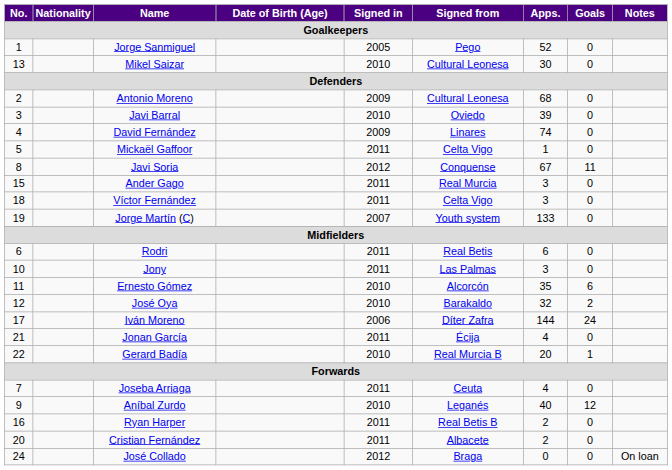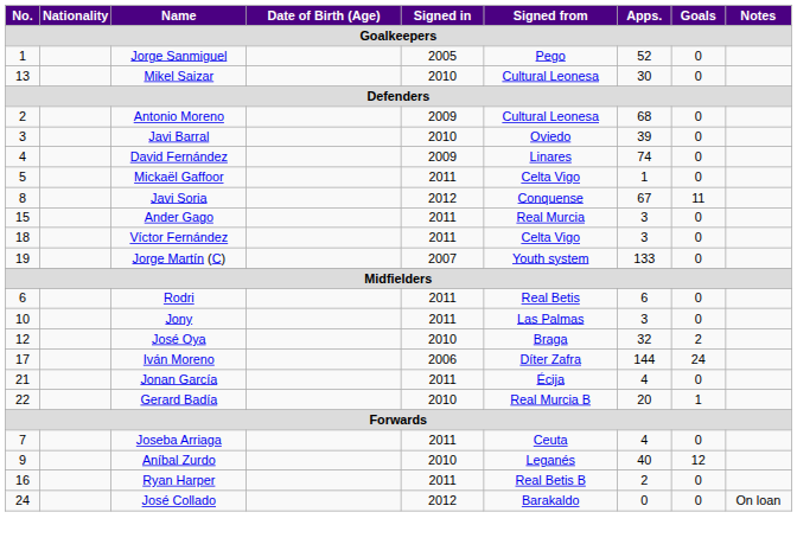- row: 11 | Ernesto Gómez | 2010 | Alcorcón | 35 | 6
José Oya | Signed from: Barakaldo -> Braga
- row: 20 | Cristian Fernández | 2011 | Albacete | 2 | 0
José Collado | Signed from: Braga -> Barakaldo
